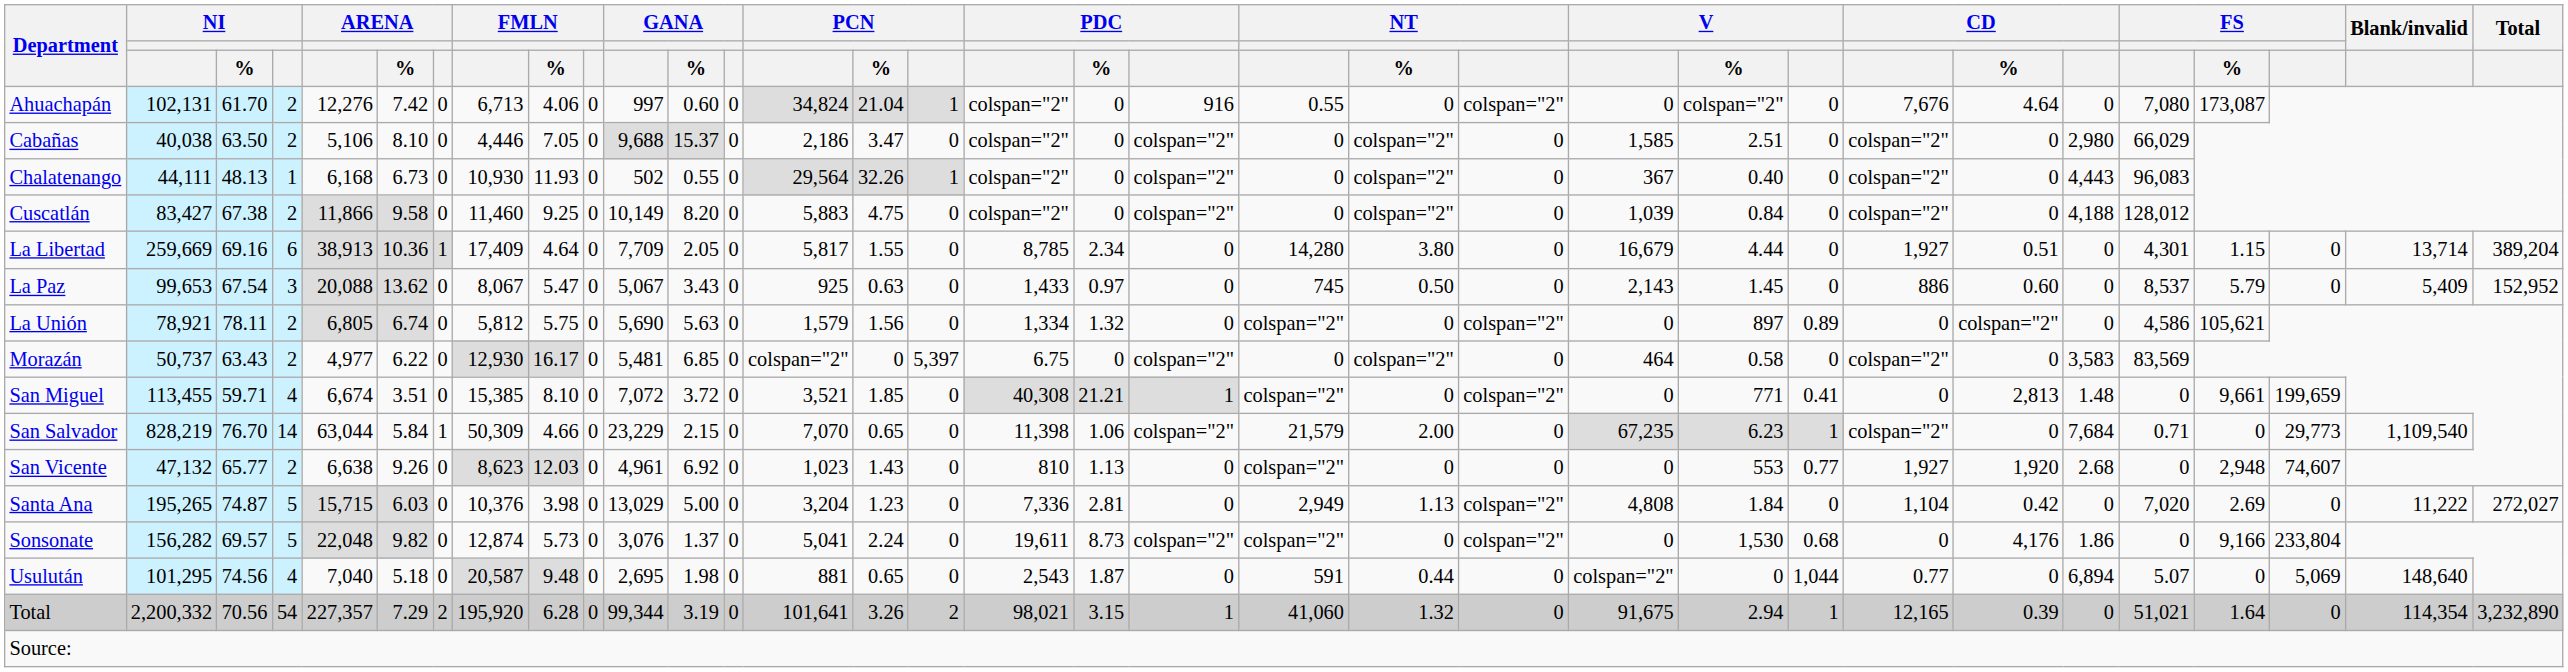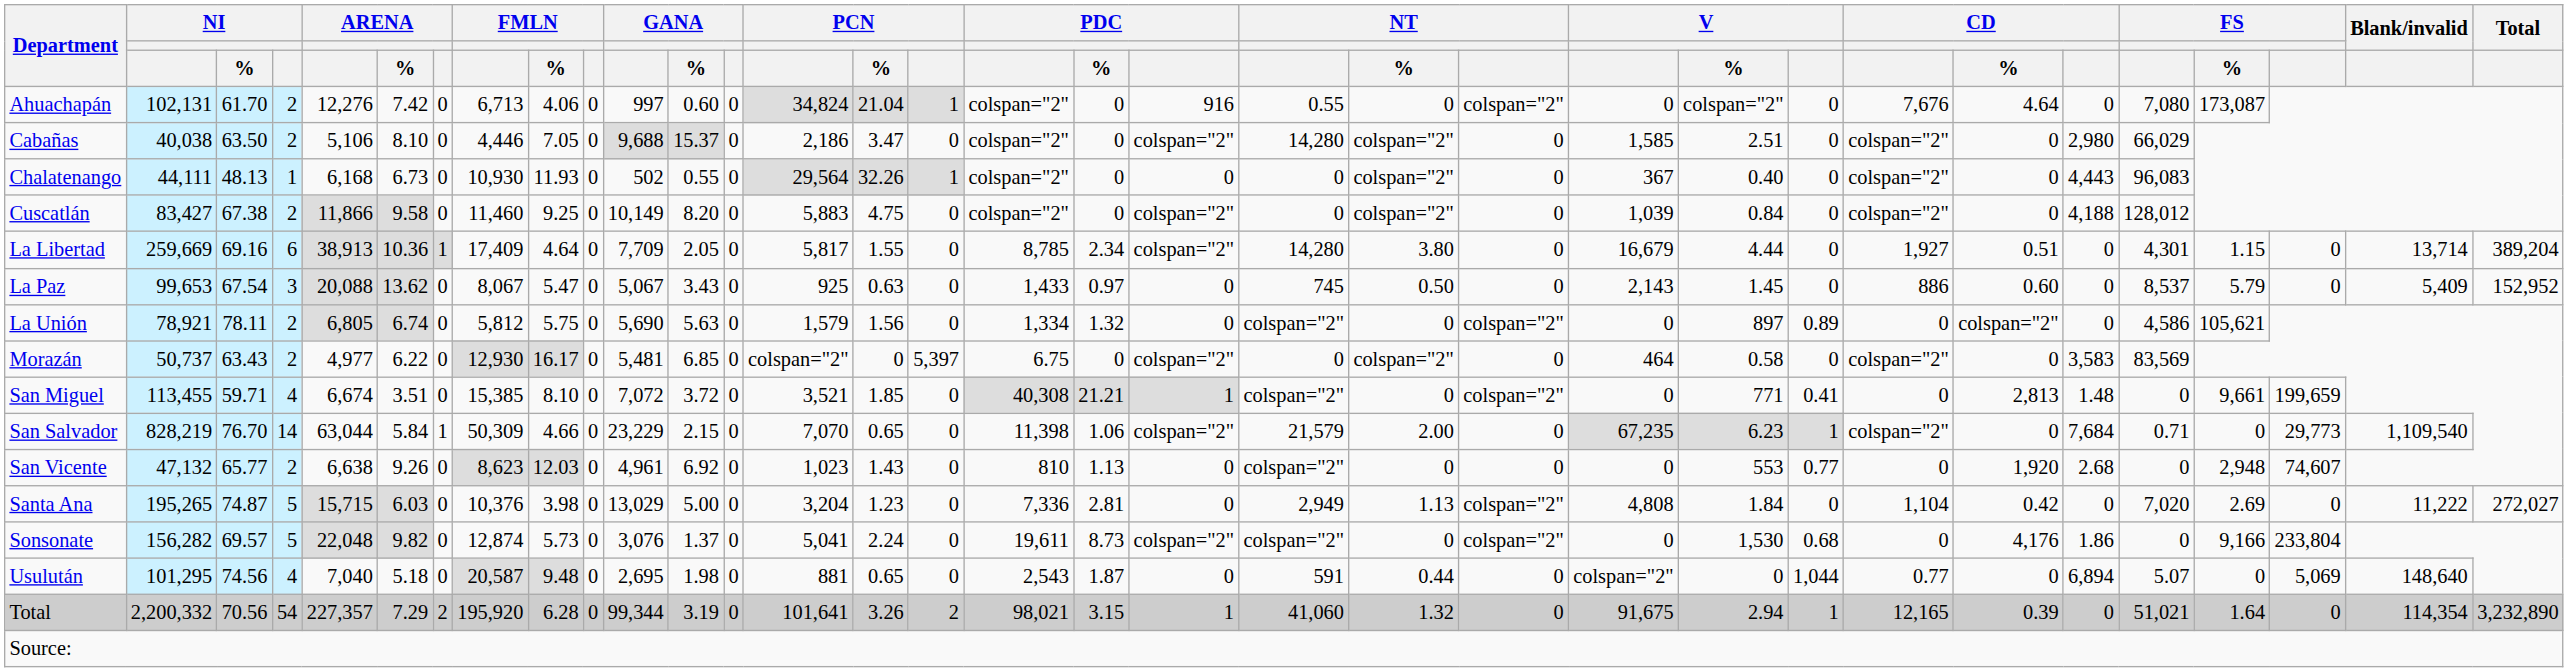Cabañas | column 20: 0 -> 14,280
Chalatenango | column 19: colspan="2" -> 0
La Libertad | column 19: 0 -> colspan="2"
San Vicente | column 26: 1,927 -> 0
